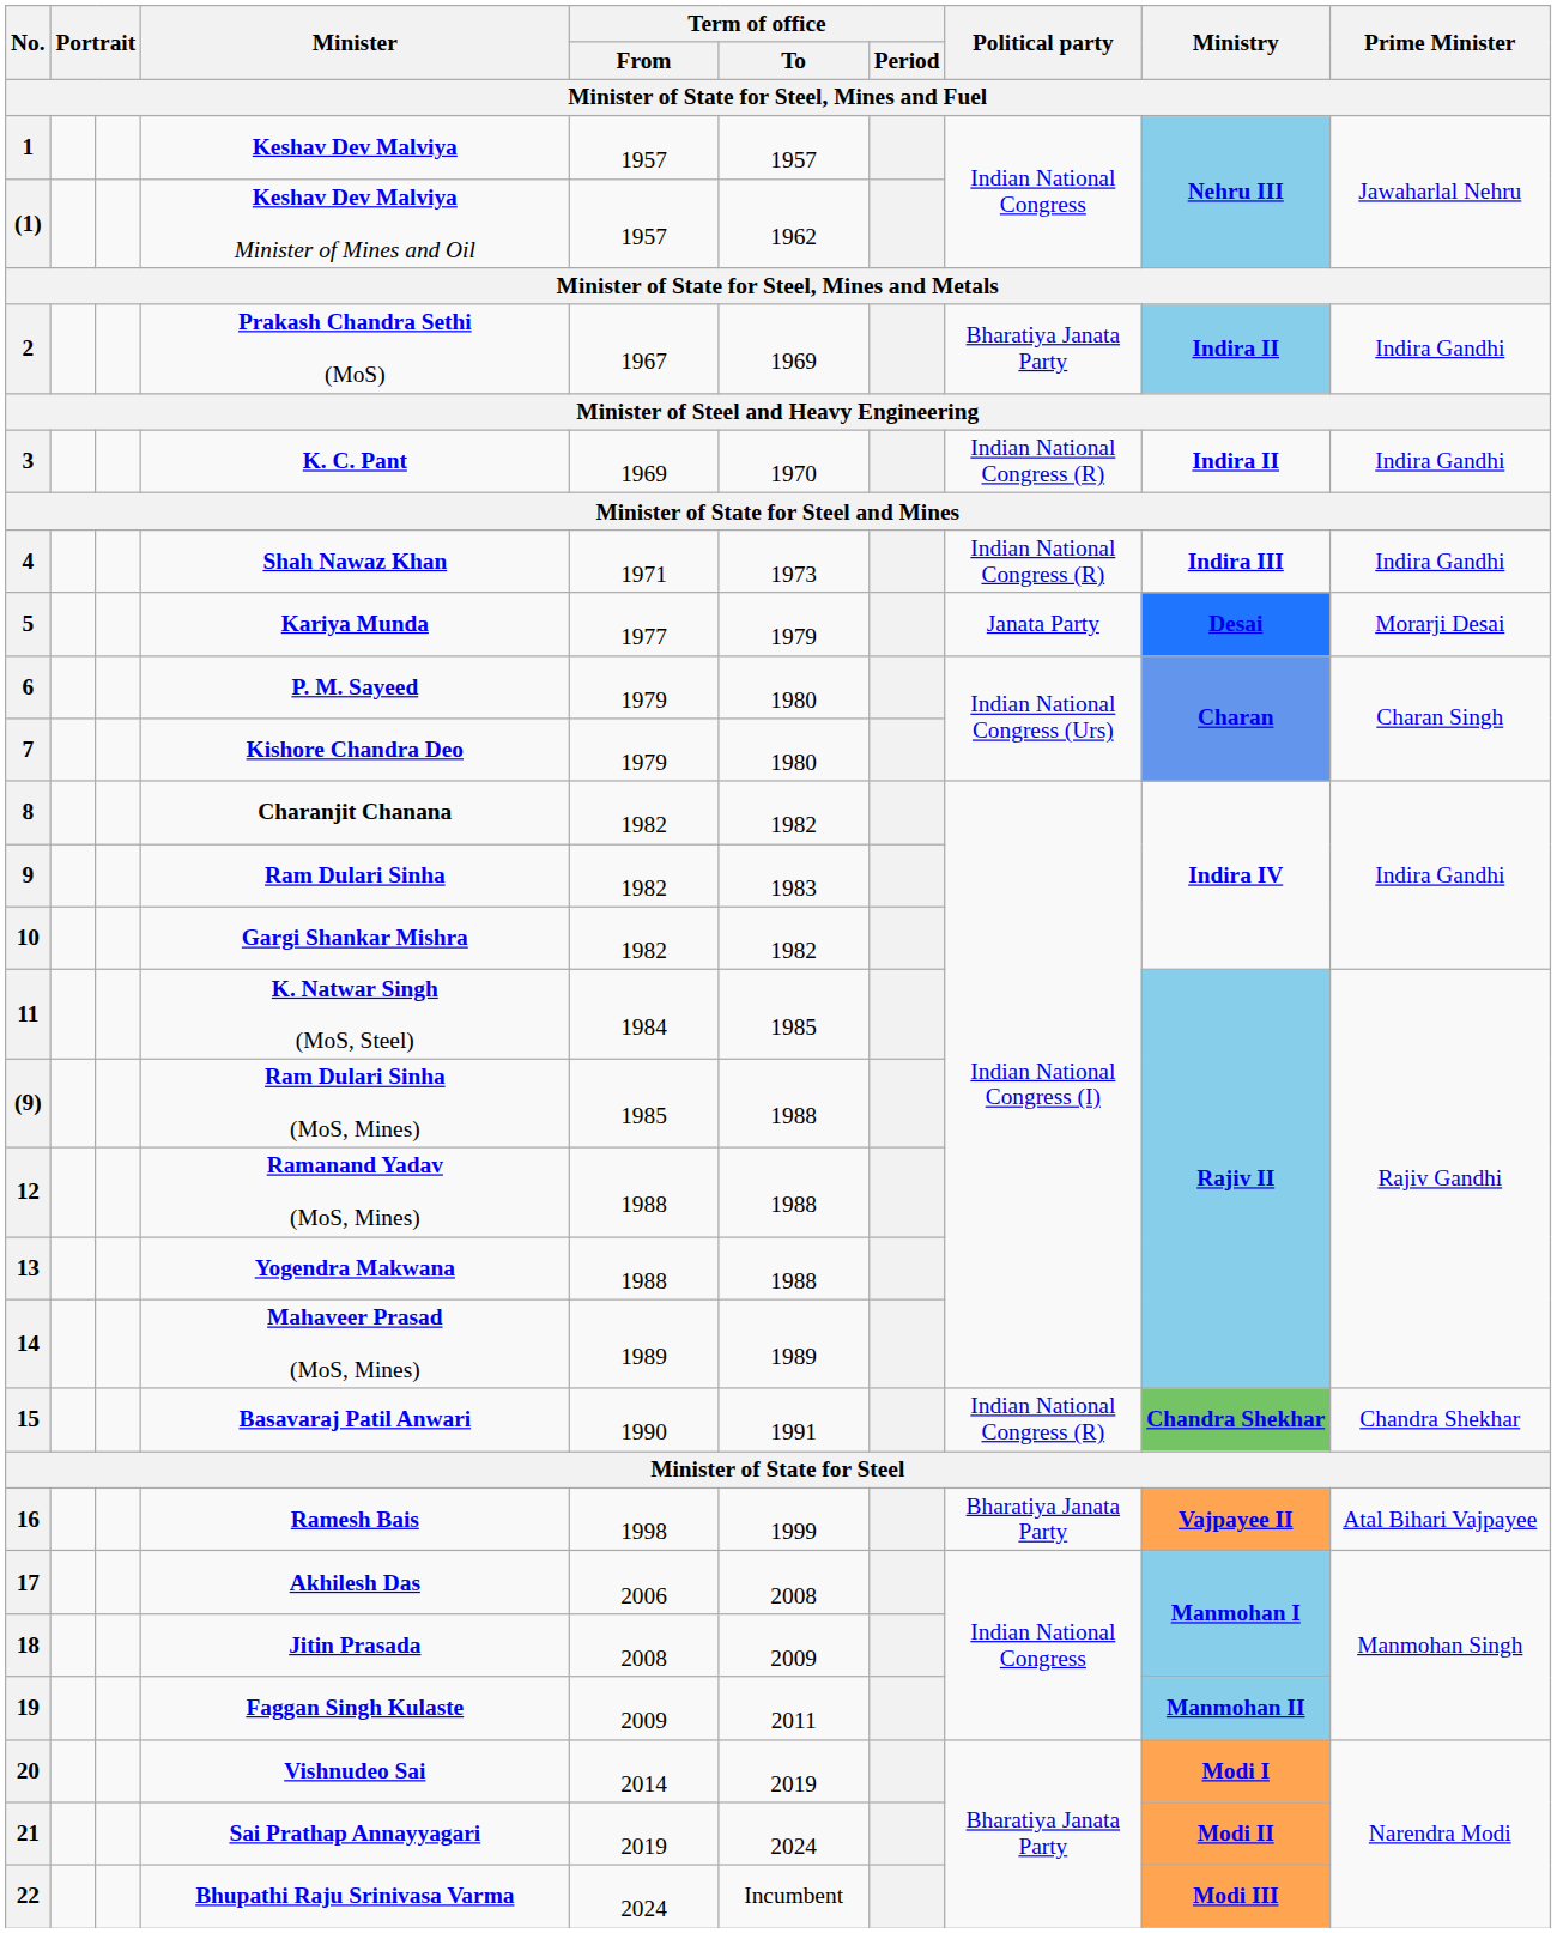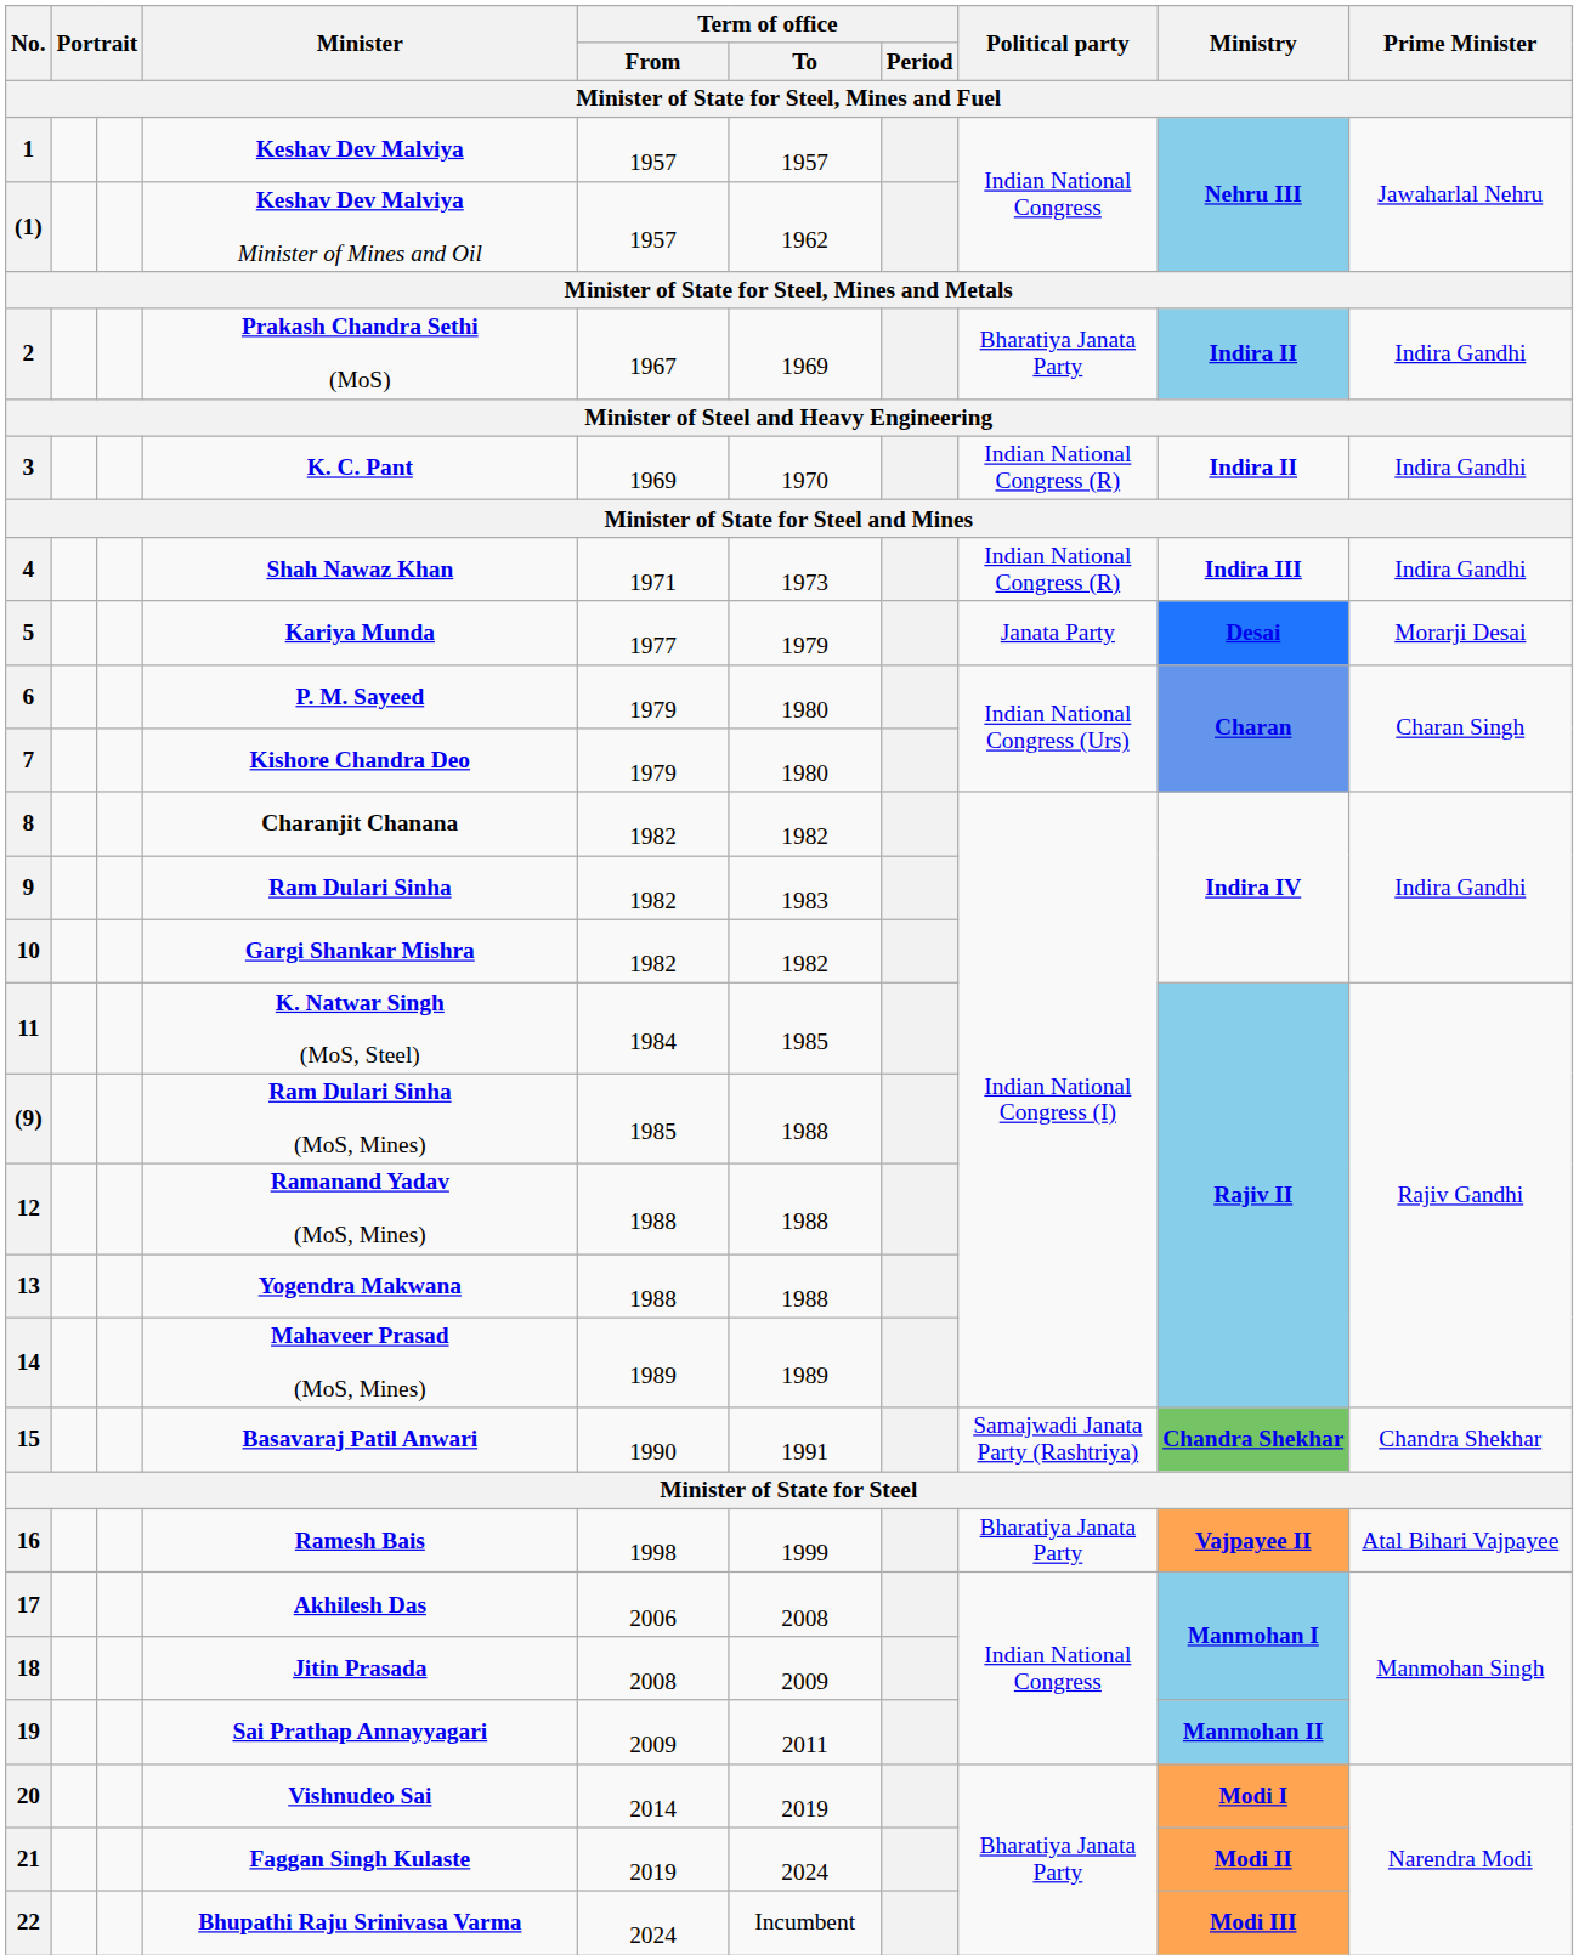15 | Political party: Indian National Congress (R) -> Samajwadi Janata Party (Rashtriya)
19 | Minister: Faggan Singh Kulaste -> Sai Prathap Annayyagari
21 | Minister: Sai Prathap Annayyagari -> Faggan Singh Kulaste
